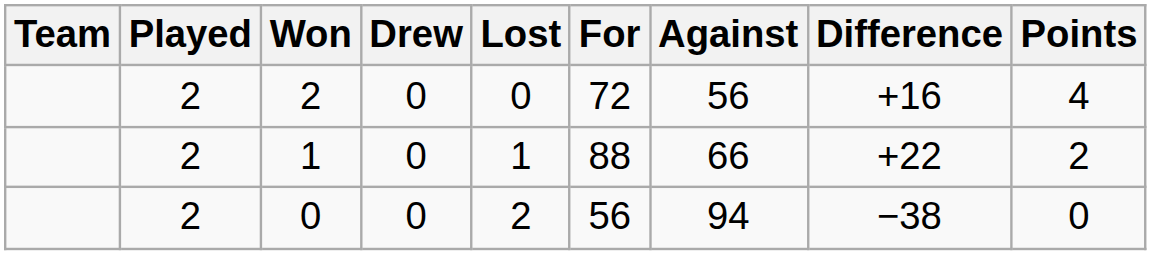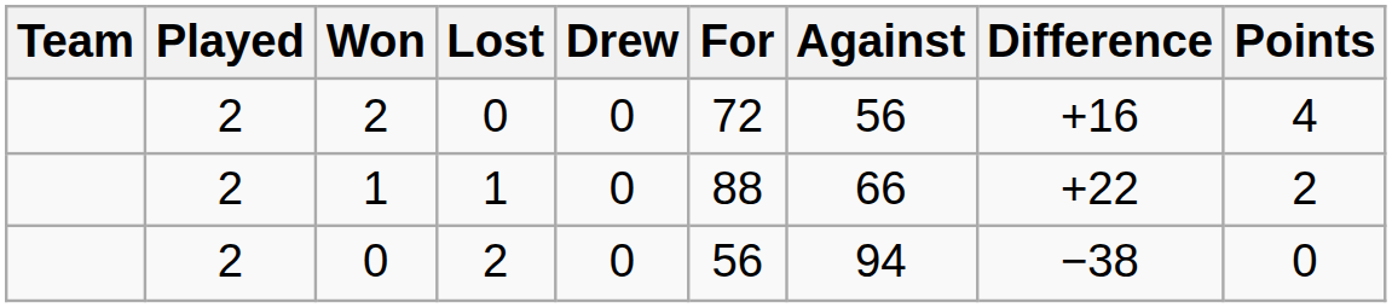columns swapped: Drew <-> Lost
